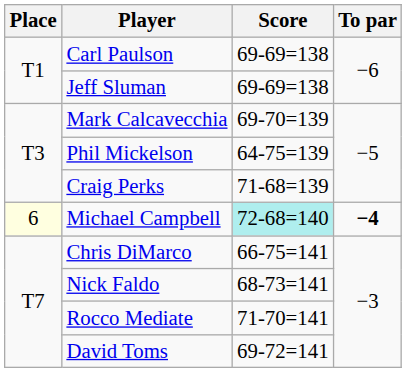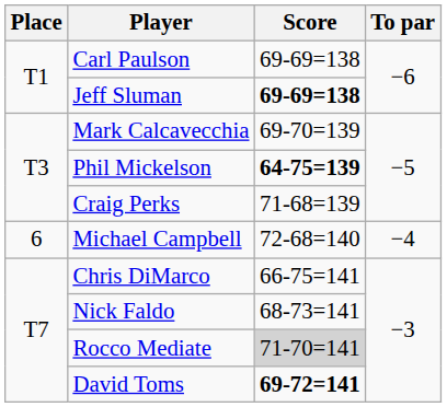Jeff Sluman | Score: normal -> bold
Phil Mickelson | Score: normal -> bold
Michael Campbell | Place: lightyellow background -> no background
Michael Campbell | Score: paleturquoise background -> no background
Michael Campbell | To par: bold -> normal
Rocco Mediate | Score: no background -> lightgrey background
David Toms | Score: normal -> bold
